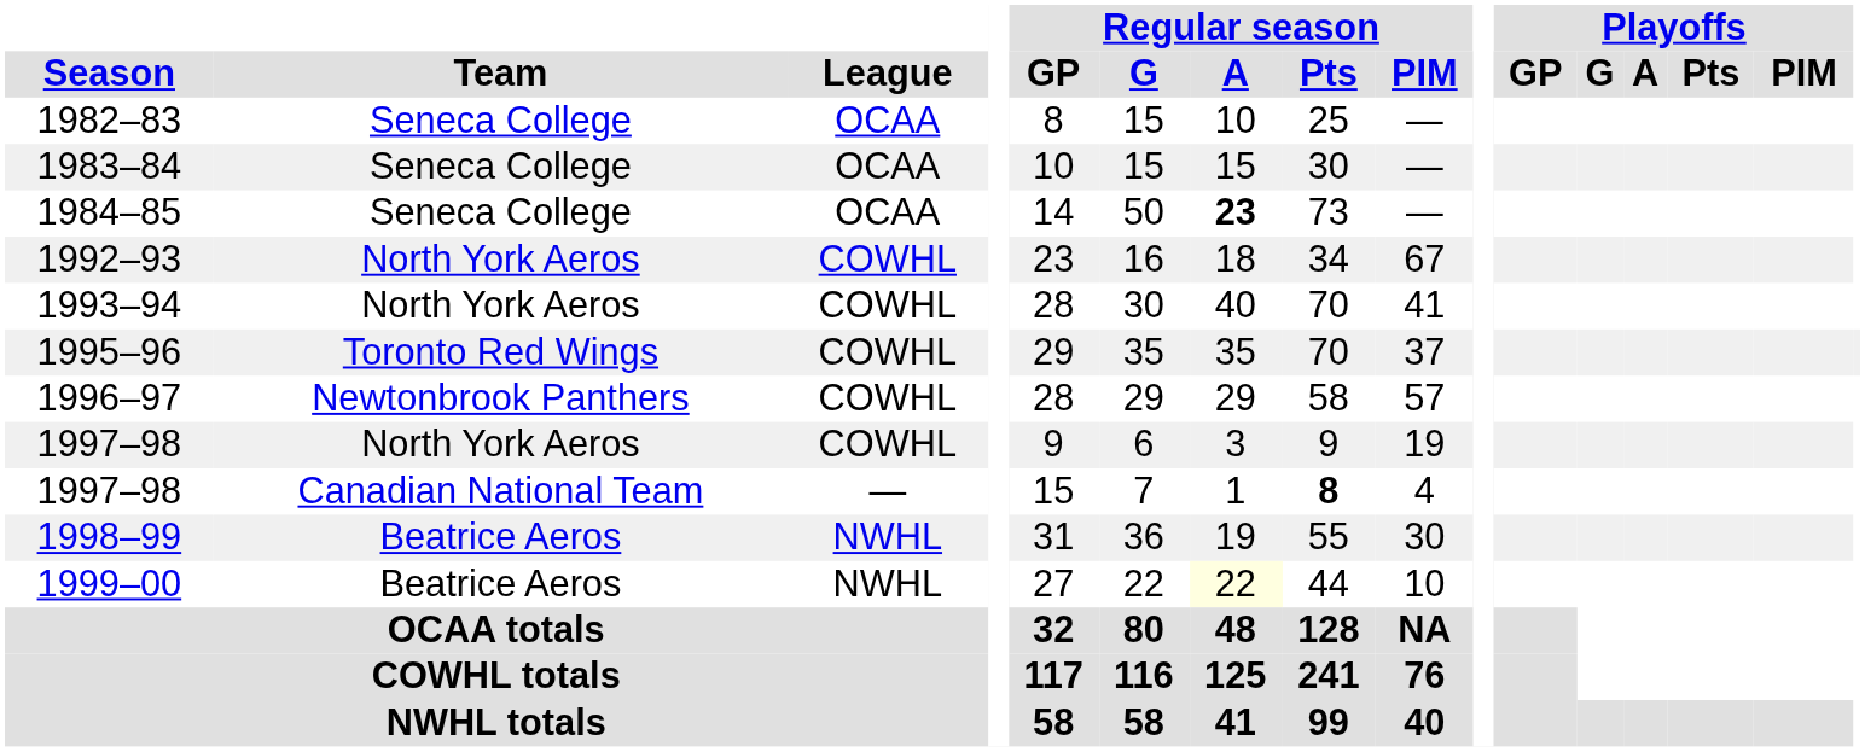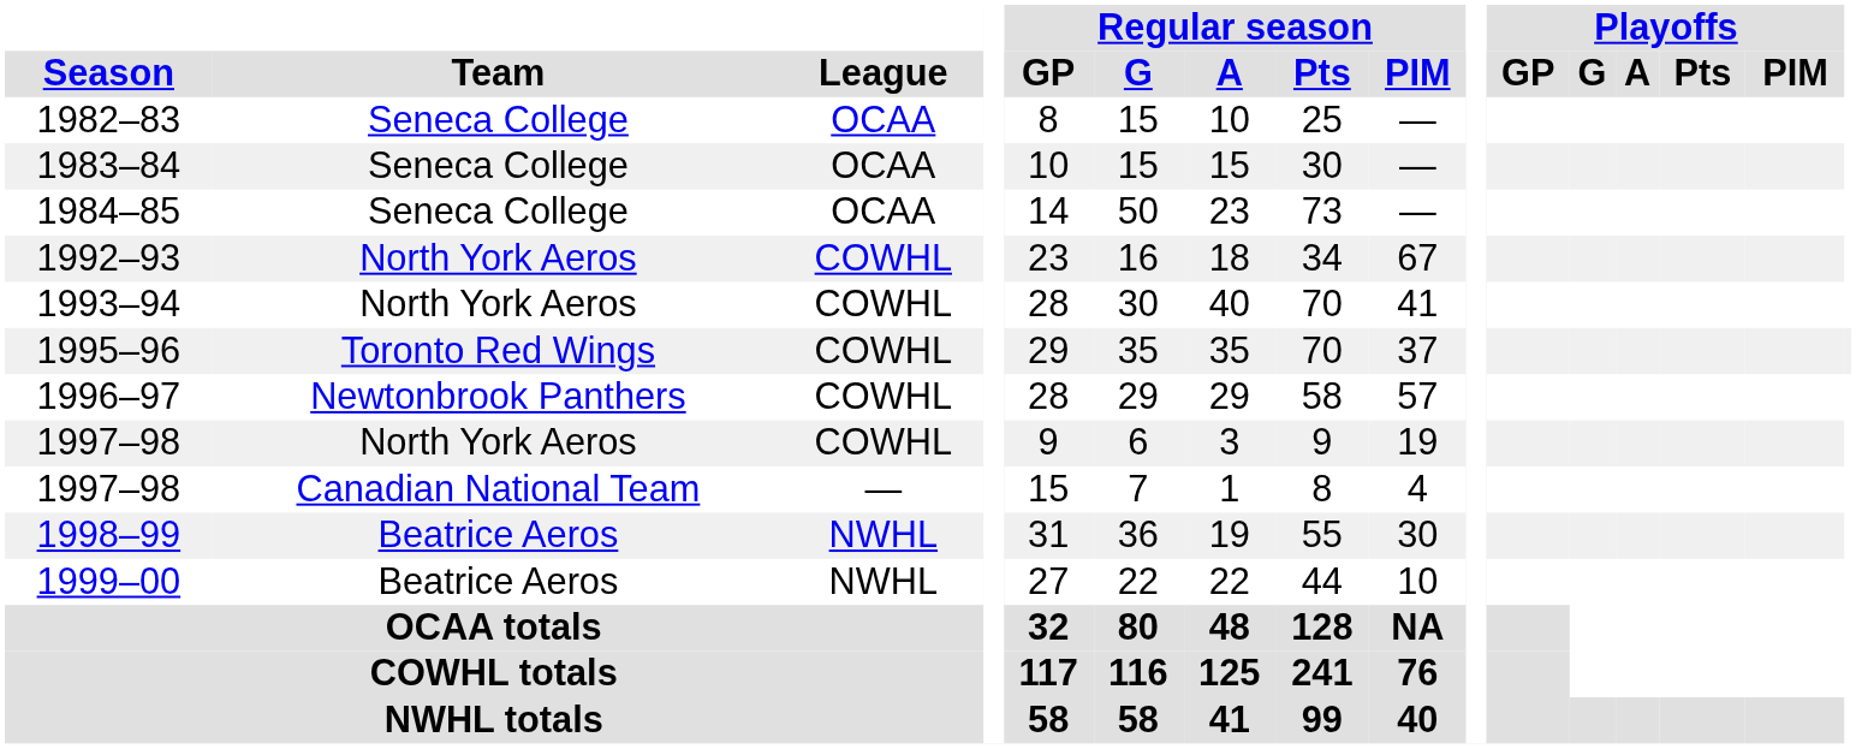1984–85 | Regular season / A: bold -> normal
1997–98 / Canadian National Team | Regular season / Pts: bold -> normal
1999–00 | Regular season / A: lightyellow background -> no background
